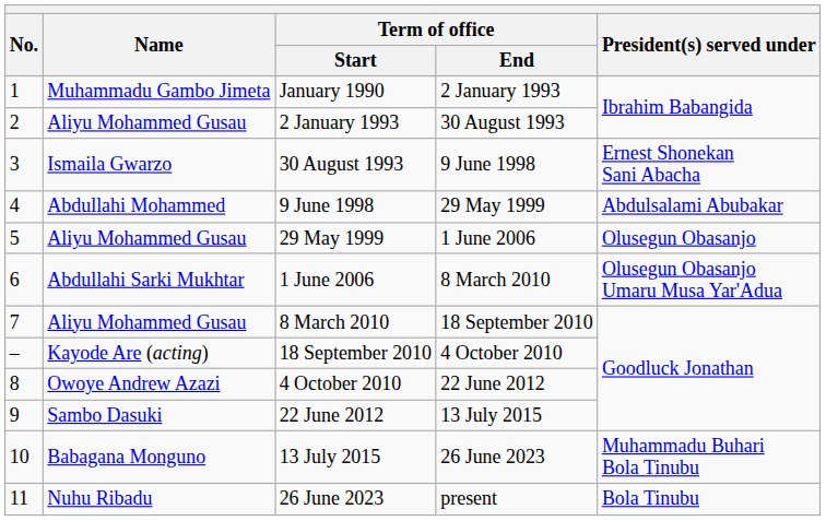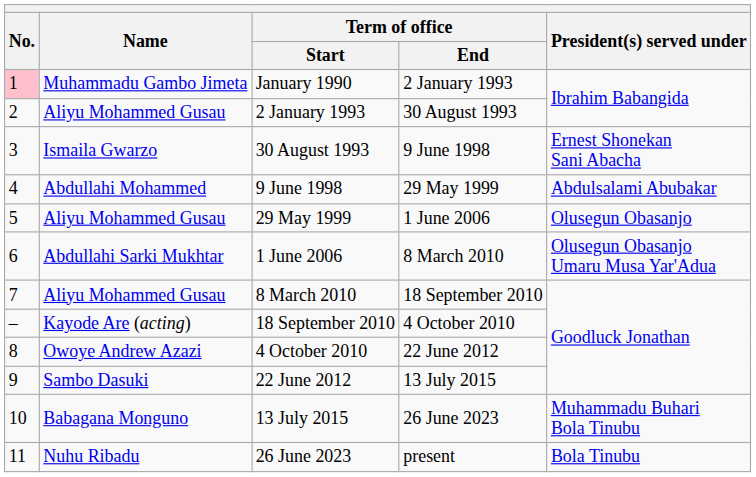January 1990 | No.: no background -> pink background
